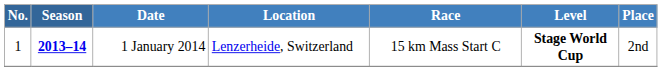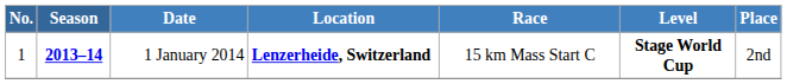1 January 2014 | Location: normal -> bold
